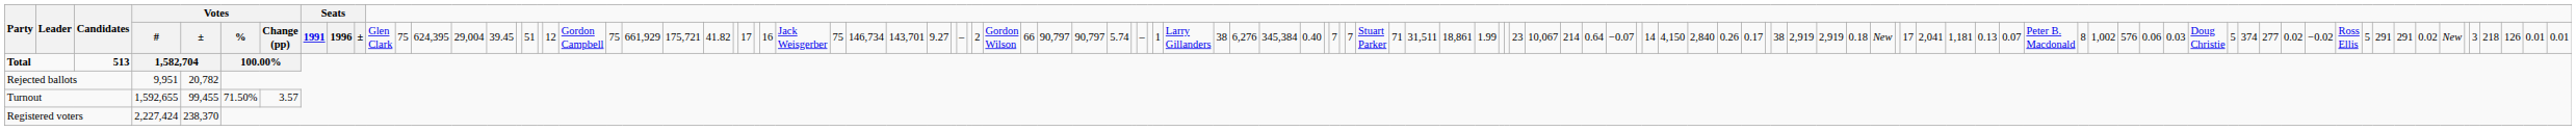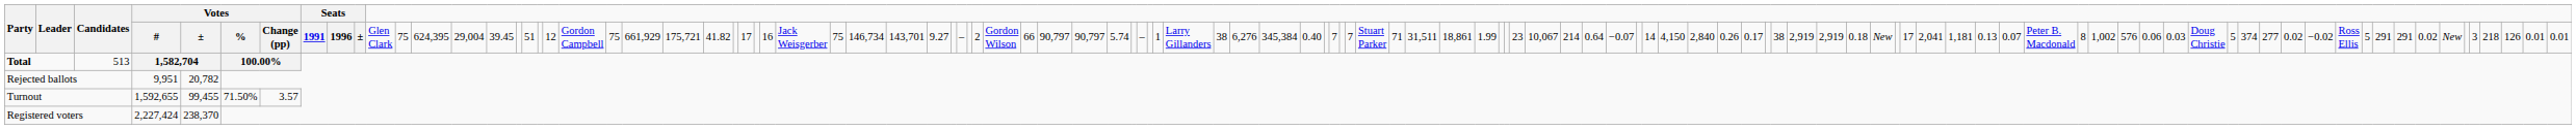Total | Candidates: bold -> normal
